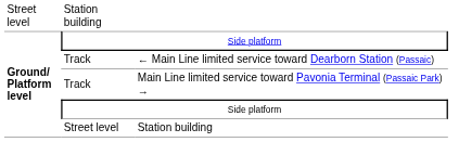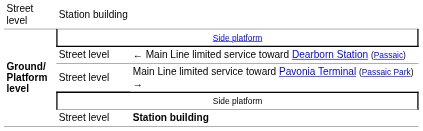row 3 | column 2: Track -> Street level
row 4 | column 2: Track -> Street level
row 6 | column 3: normal -> bold
